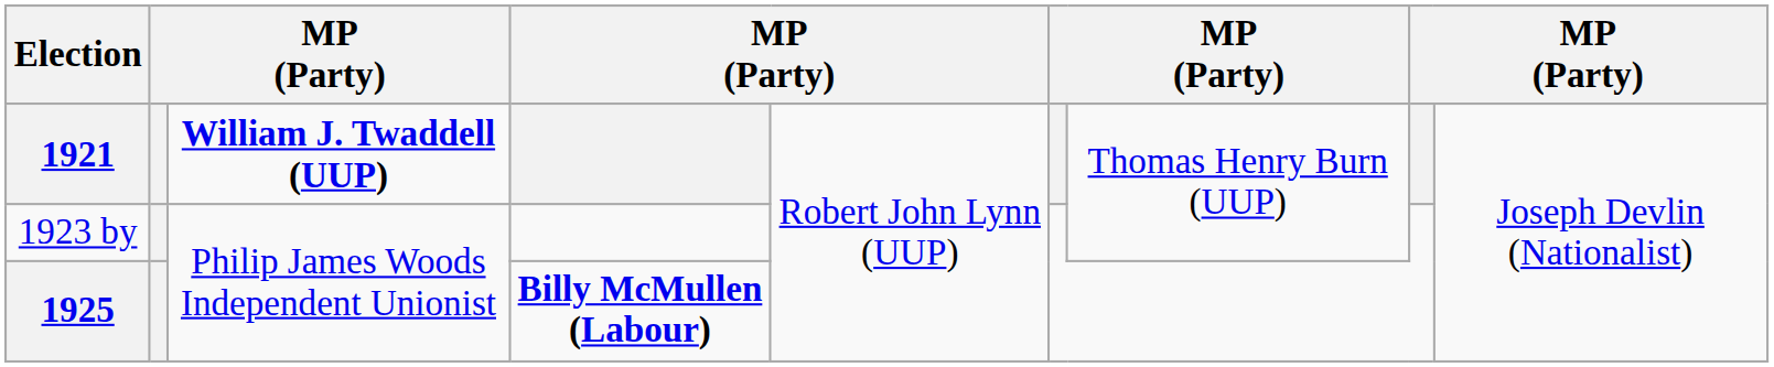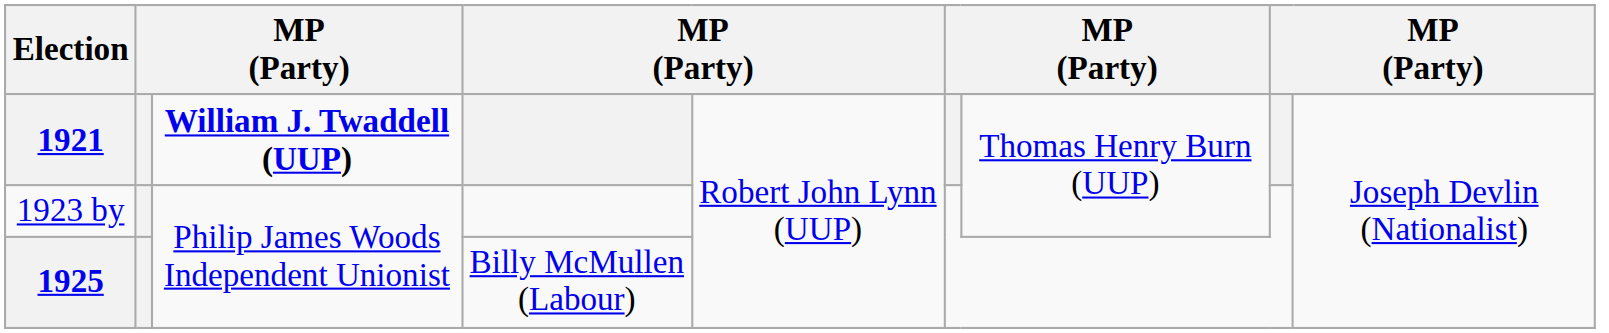1925 | column 4: bold -> normal
